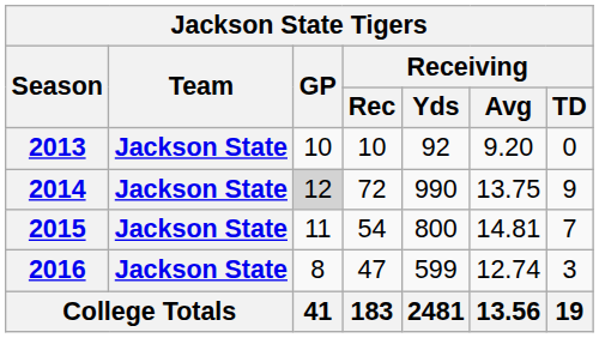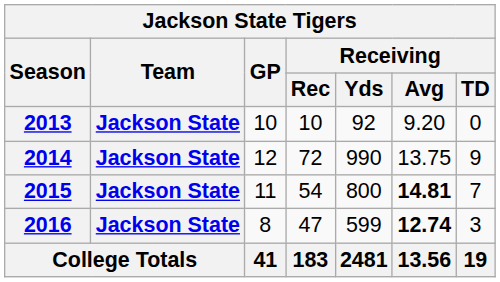2014 | GP: lightgrey background -> no background
2015 | Receiving / Avg: normal -> bold
2016 | Receiving / Avg: normal -> bold
